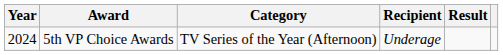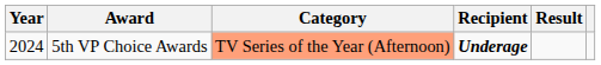5th VP Choice Awards | Category: no background -> lightsalmon background
5th VP Choice Awards | Recipient: normal -> bold
